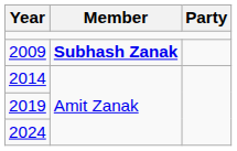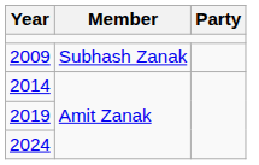2009 | Member: bold -> normal
